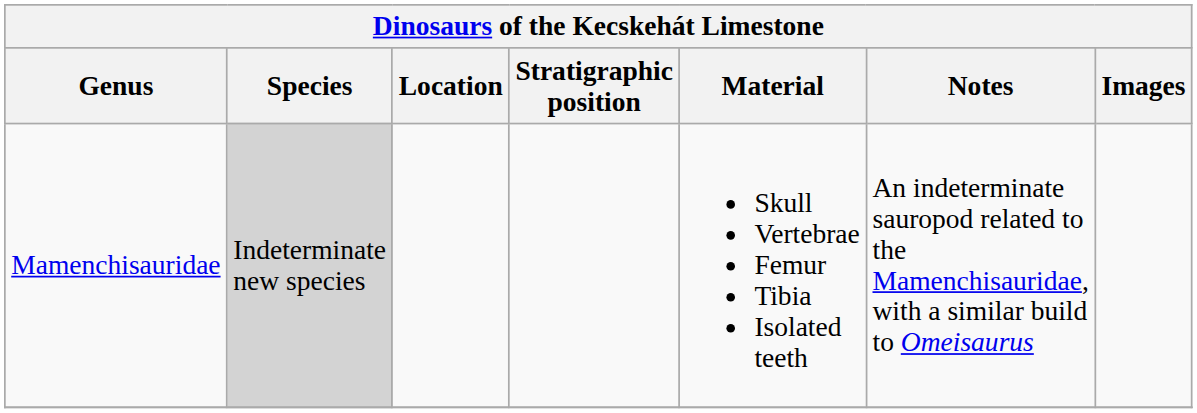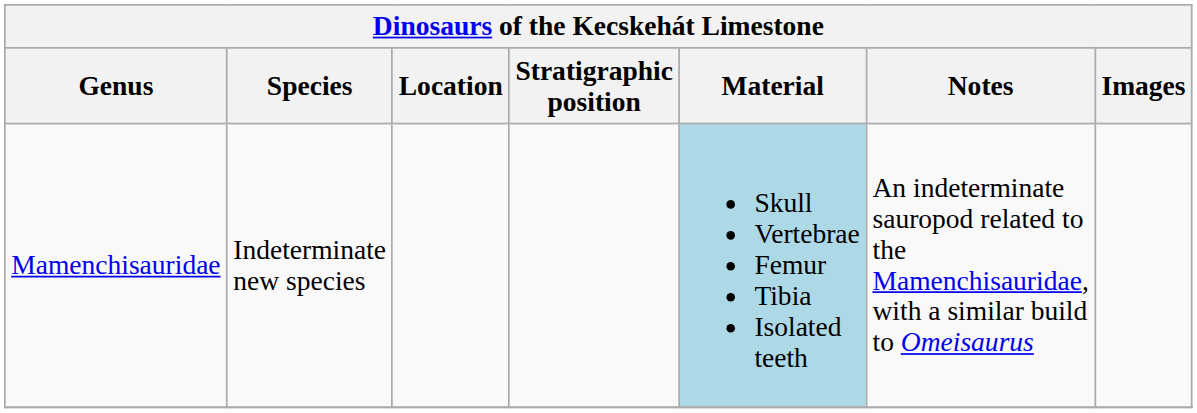Mamenchisauridae | Species: lightgrey background -> no background
Mamenchisauridae | Material: no background -> lightblue background
